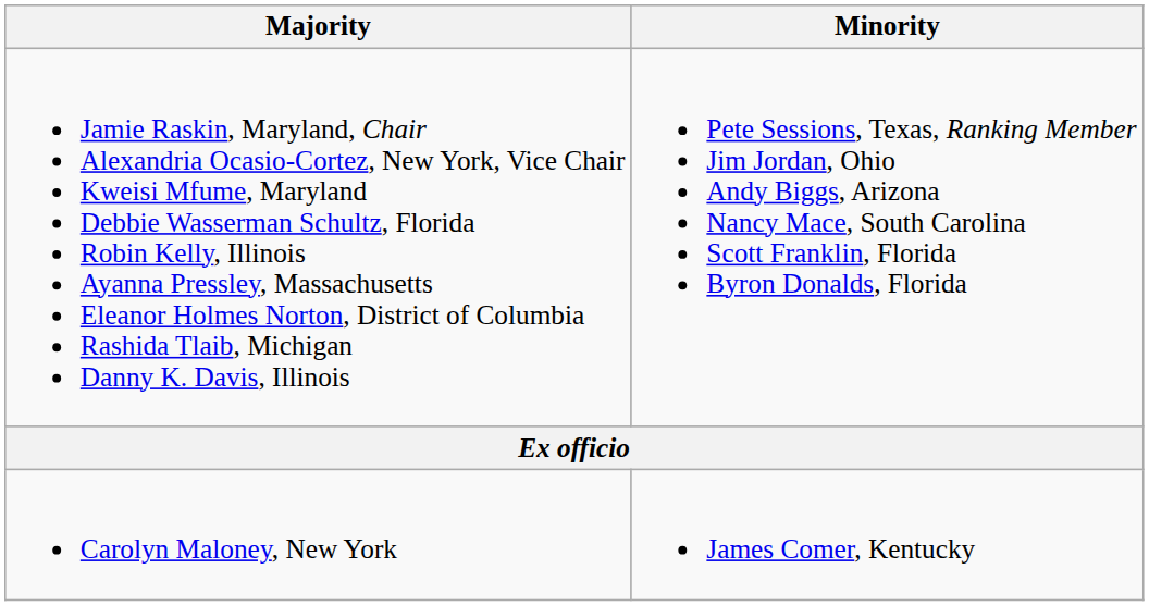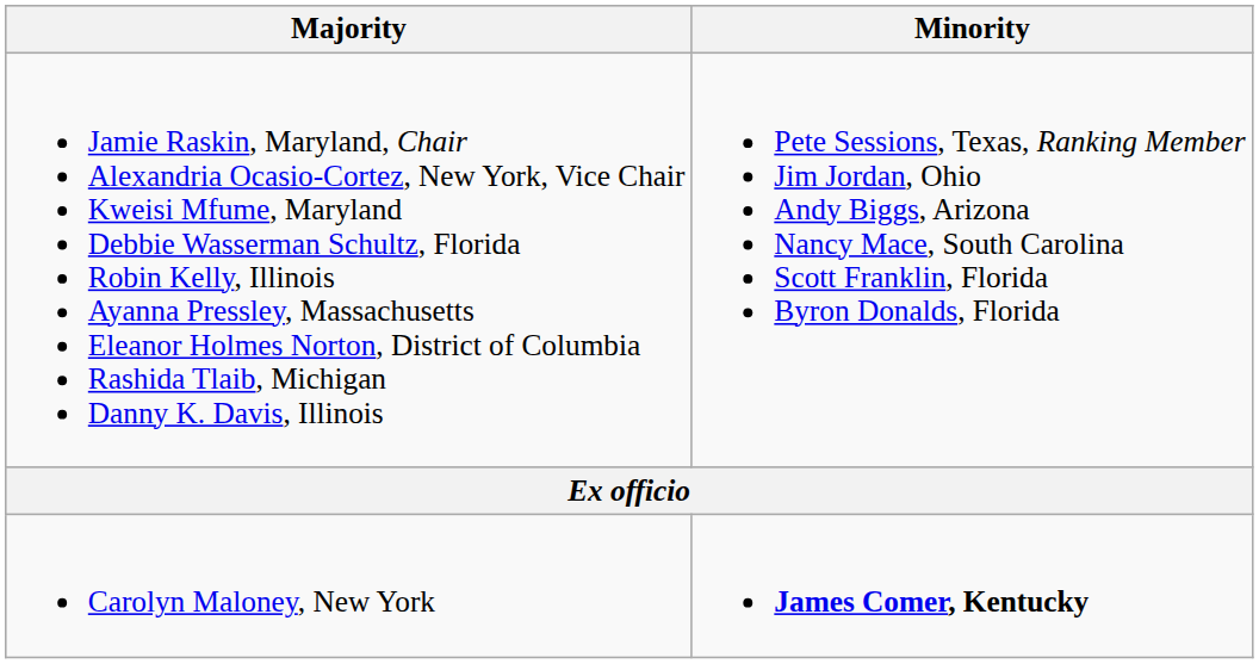Carolyn Maloney, New York | Minority: normal -> bold
